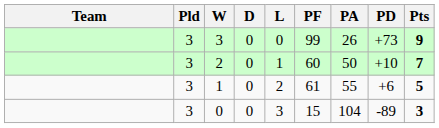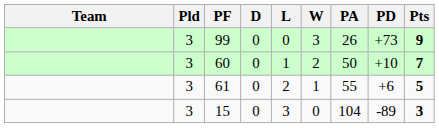columns swapped: W <-> PF
